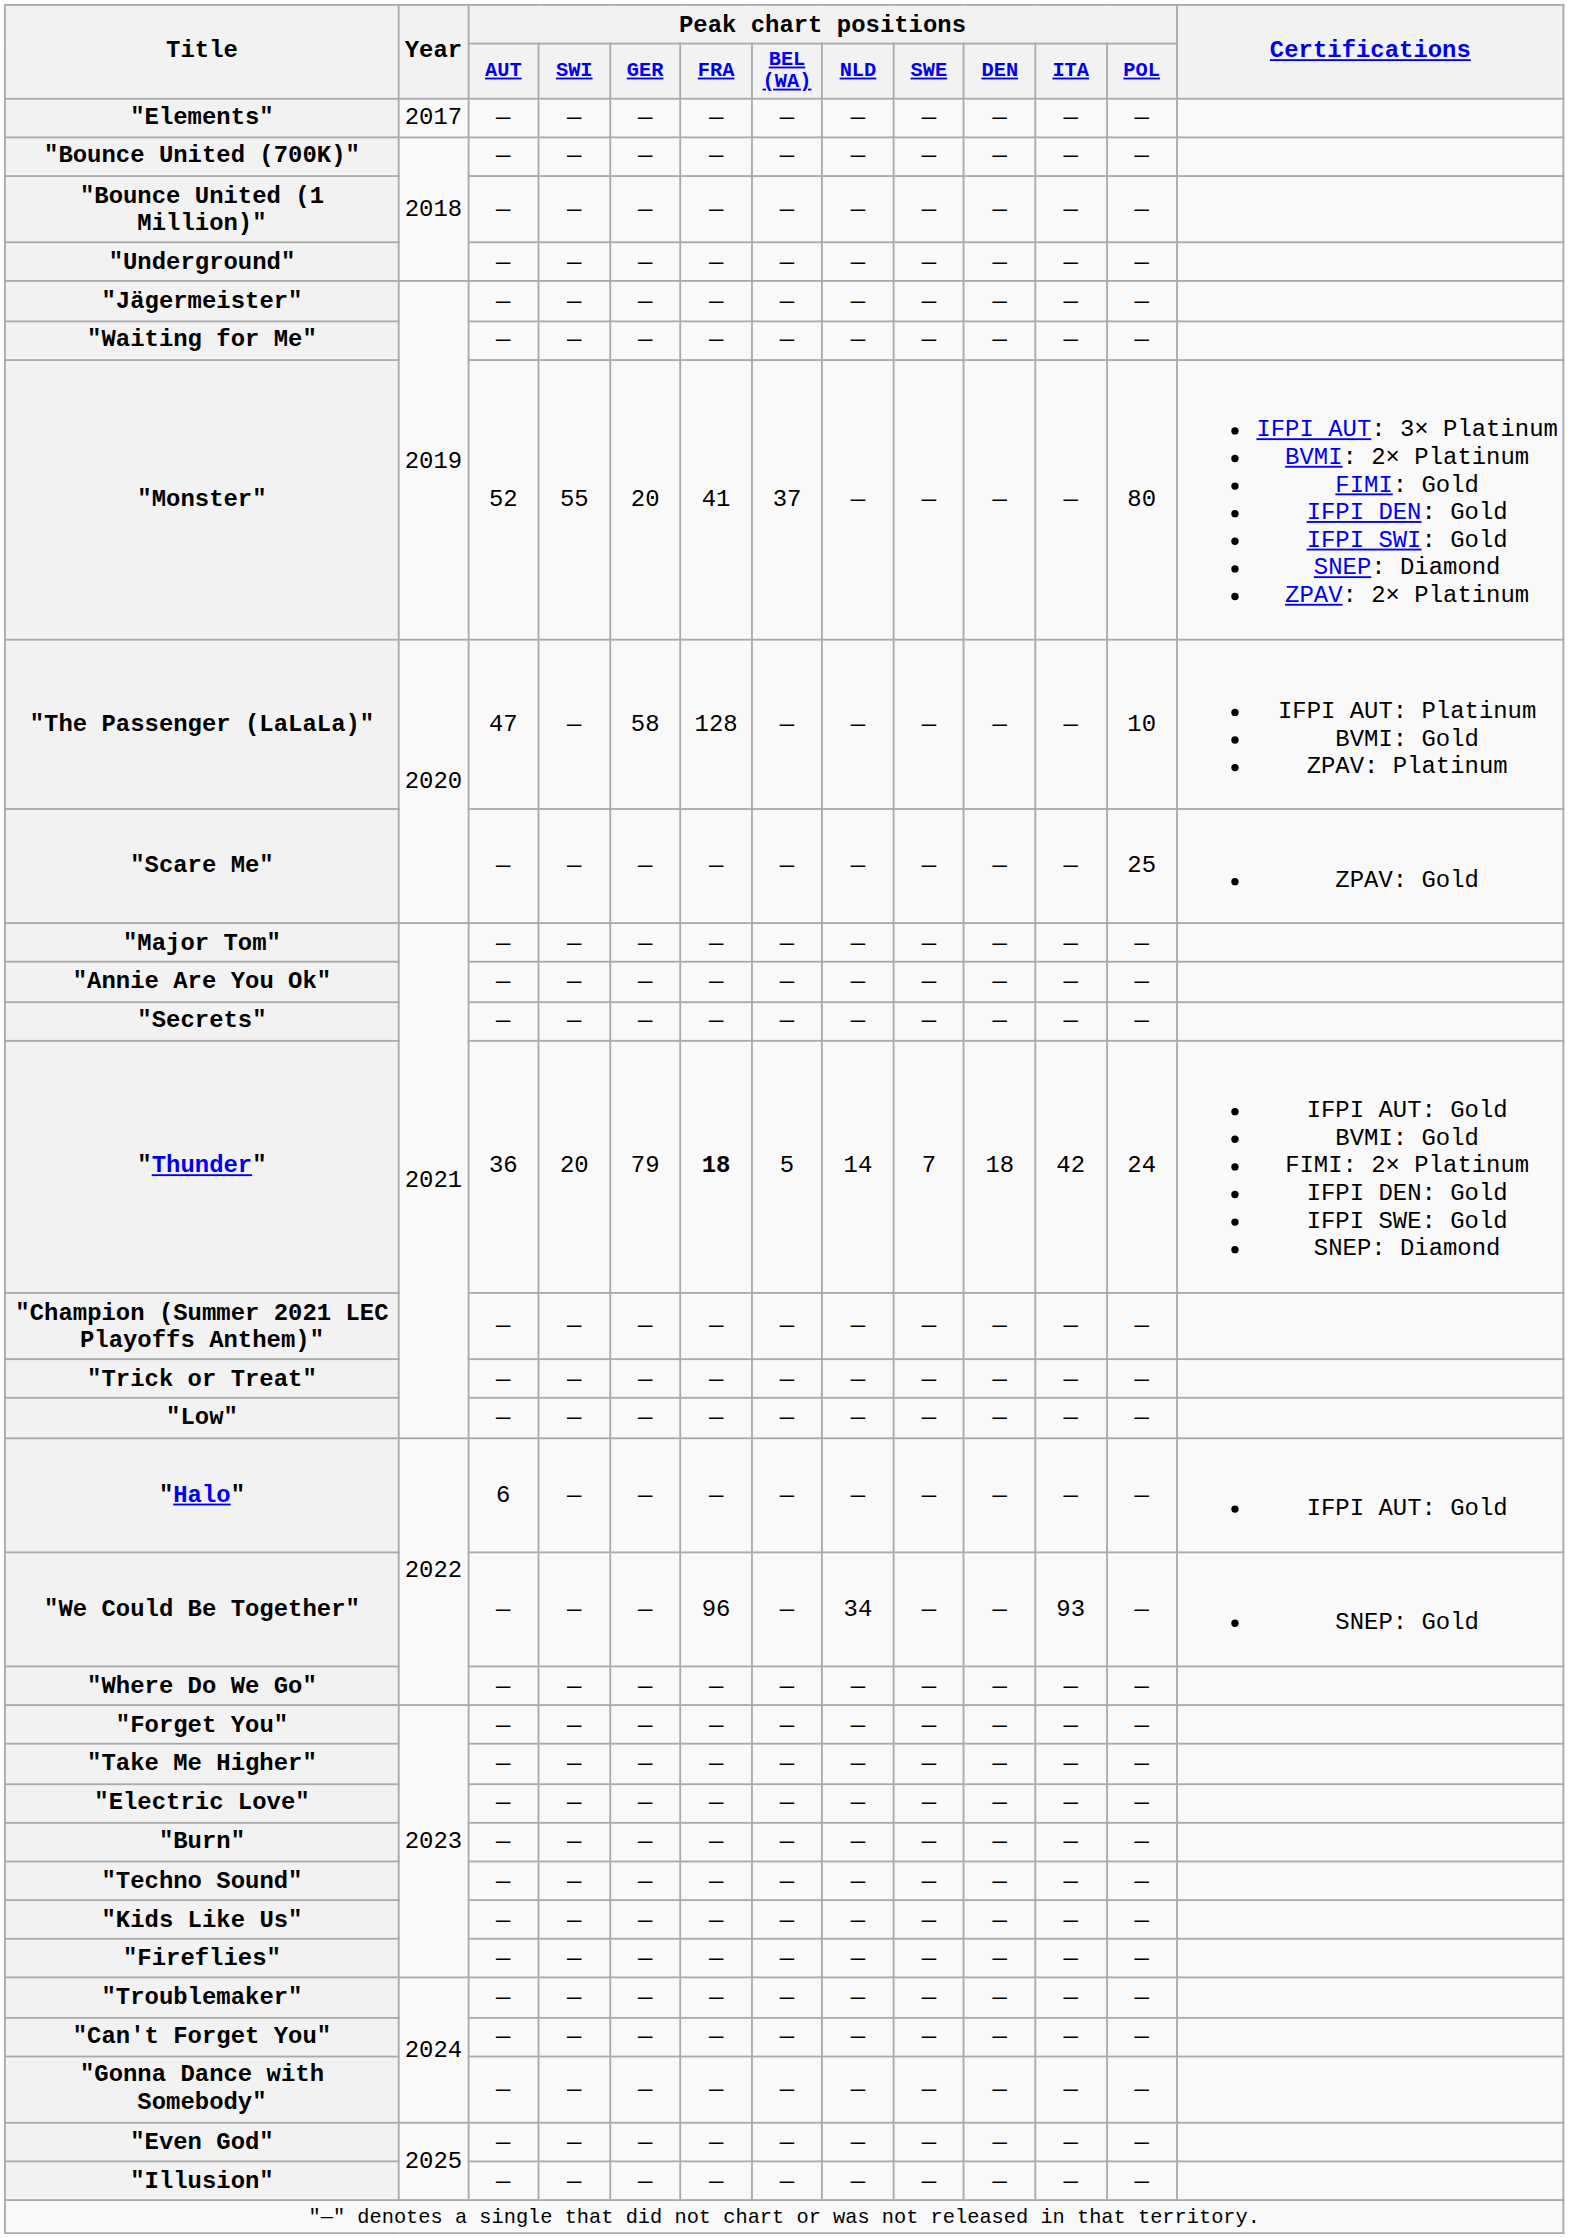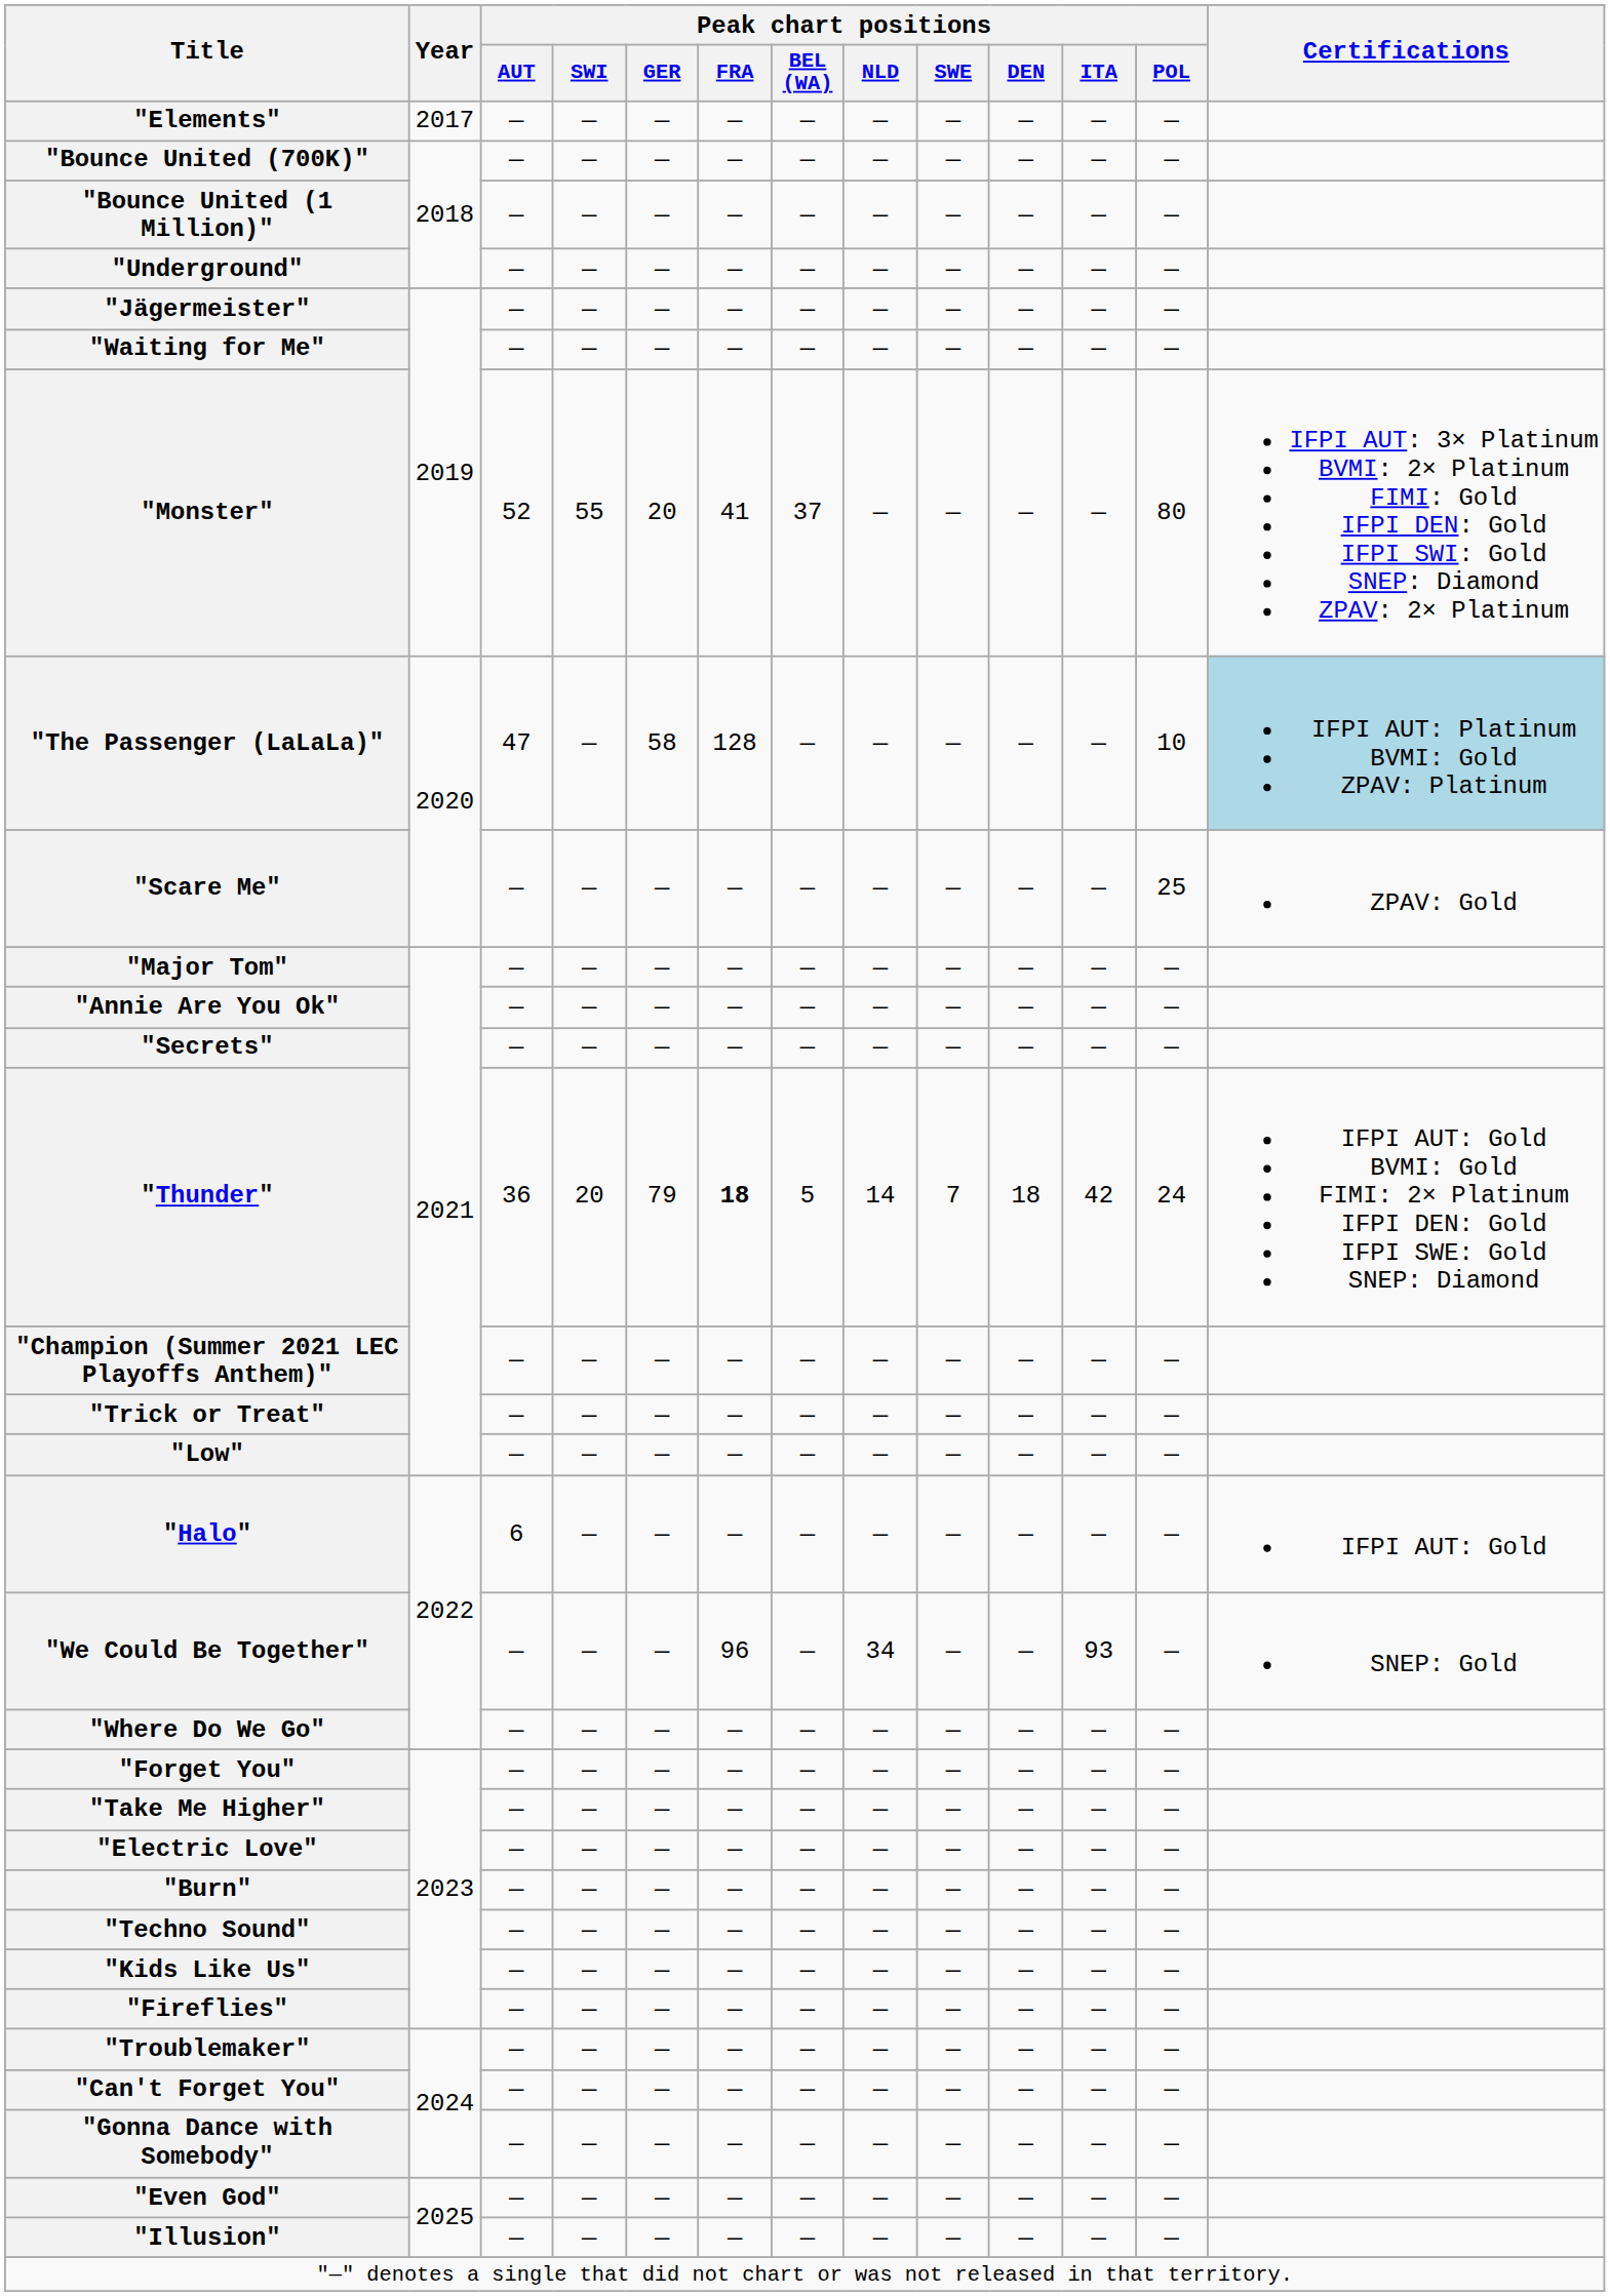"The Passenger (LaLaLa)" | Certifications: no background -> lightblue background
